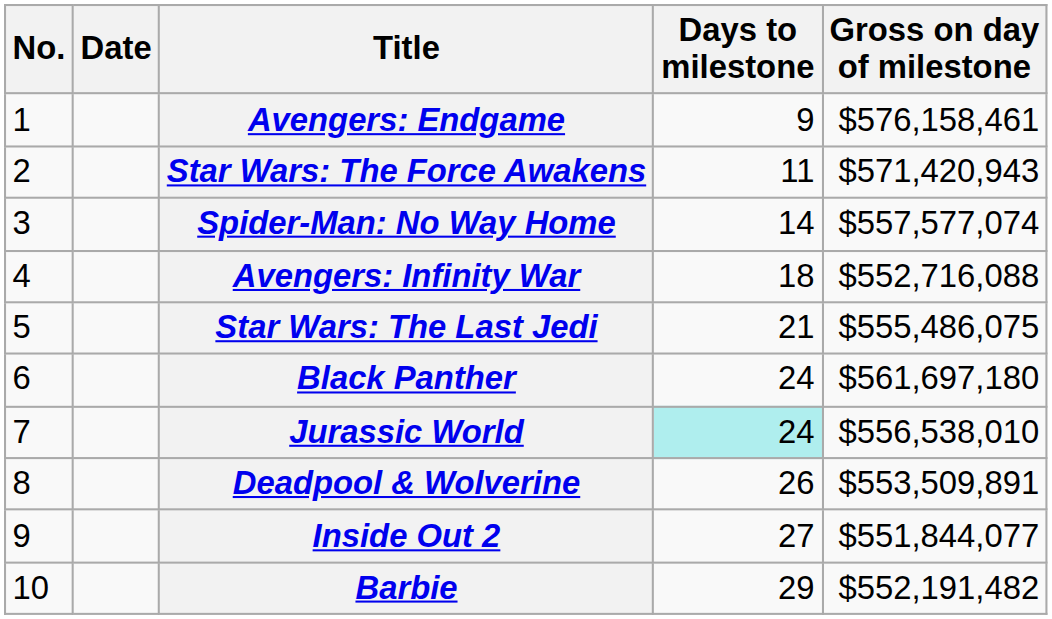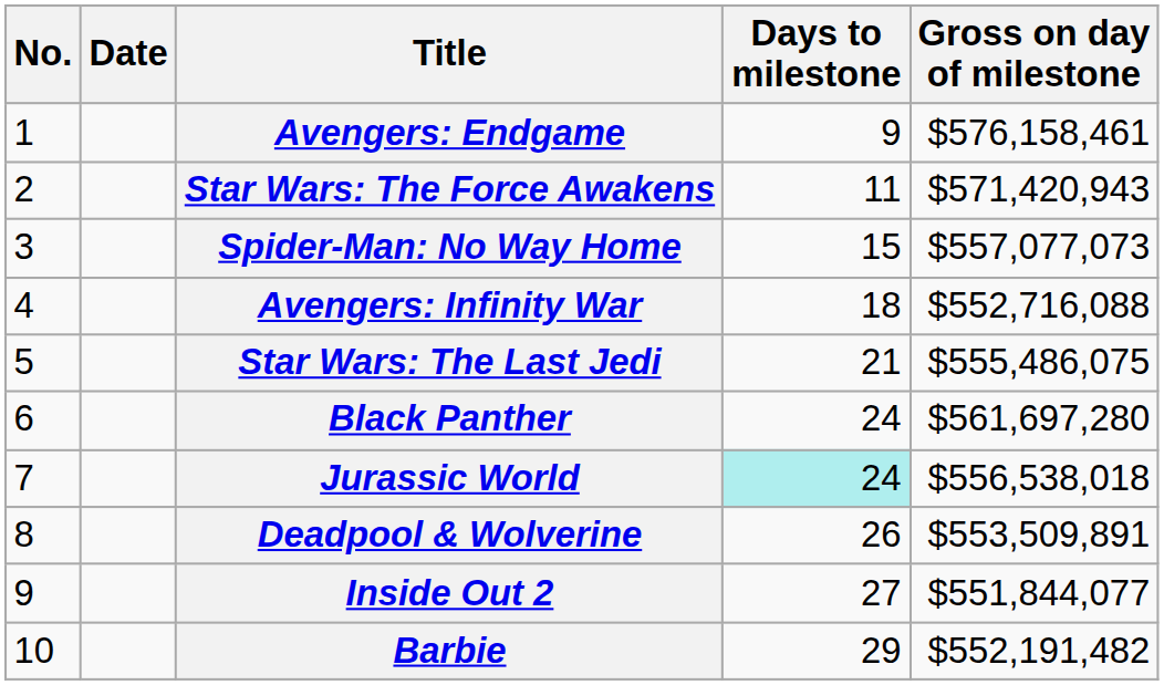Spider-Man: No Way Home | Days to milestone: 14 -> 15
Spider-Man: No Way Home | Gross on day of milestone: $557,577,074 -> $557,077,073
Black Panther | Gross on day of milestone: $561,697,180 -> $561,697,280
Jurassic World | Gross on day of milestone: $556,538,010 -> $556,538,018
